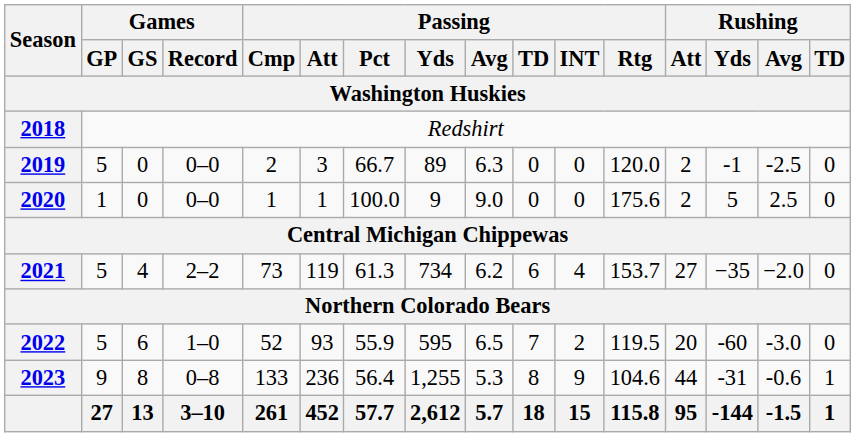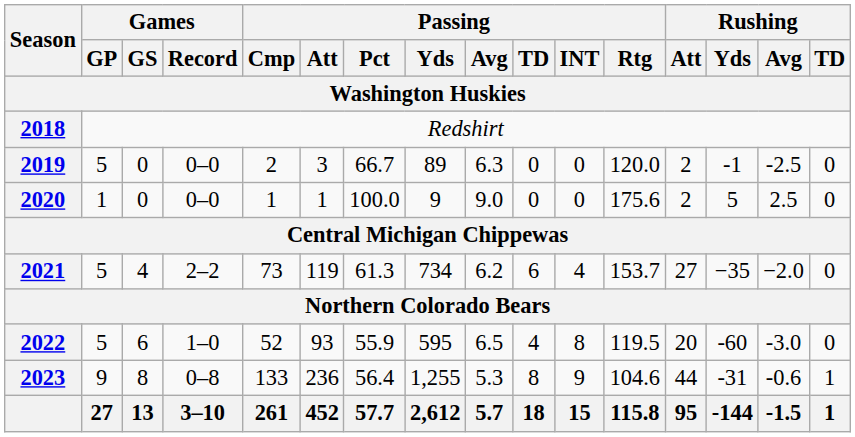2022 | Passing / TD: 7 -> 4
2022 | Passing / INT: 2 -> 8
